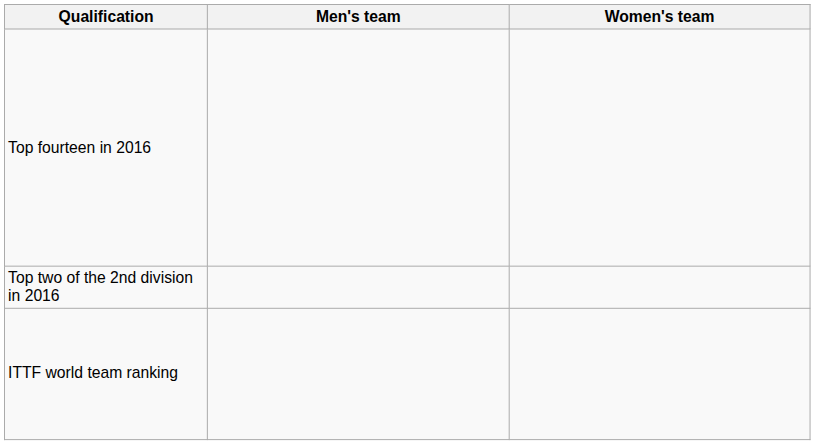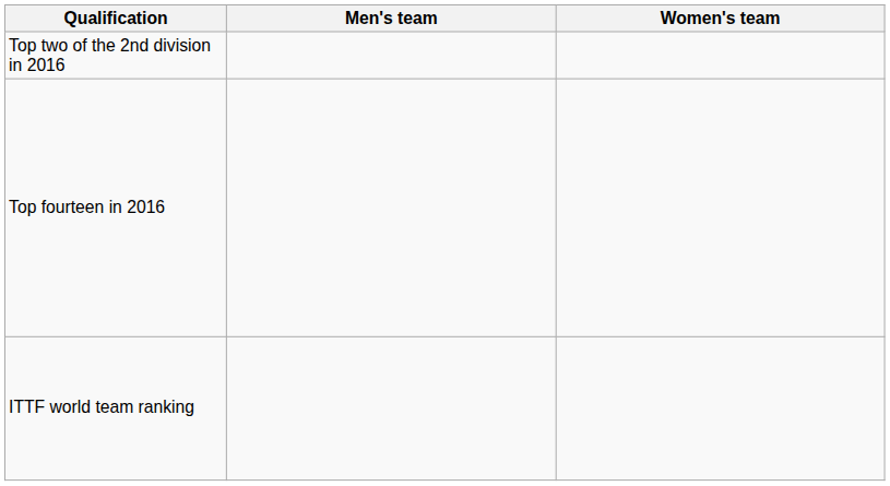rows swapped: Top fourteen in 2016 <-> Top two of the 2nd division in 2016
